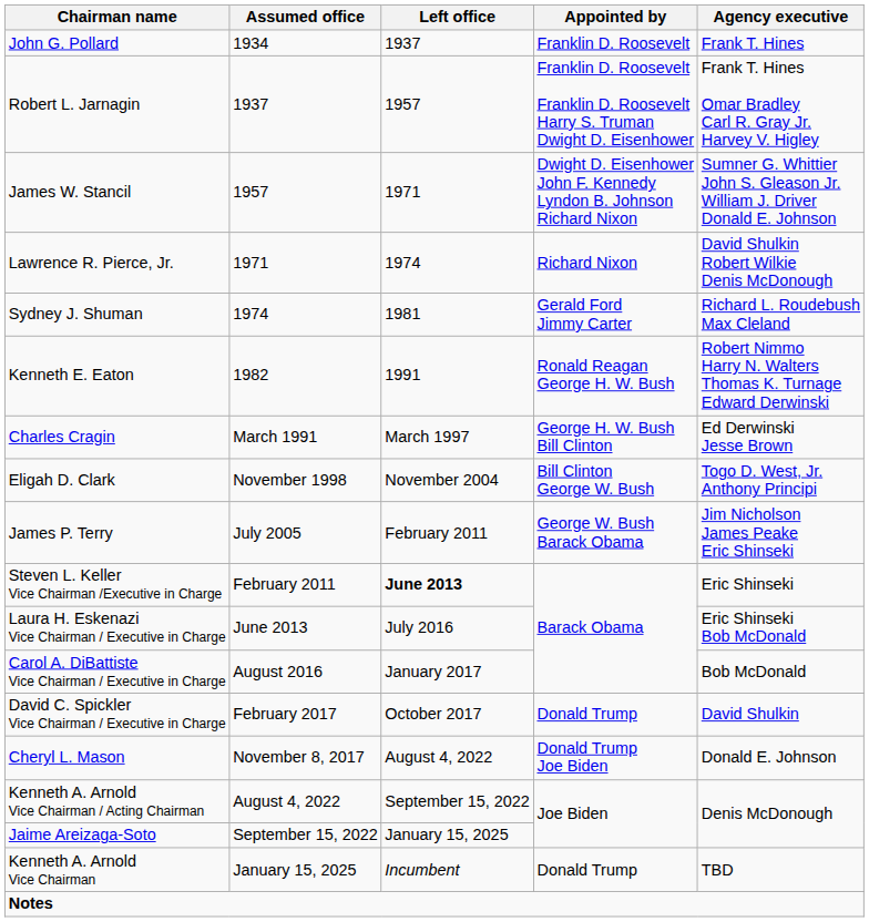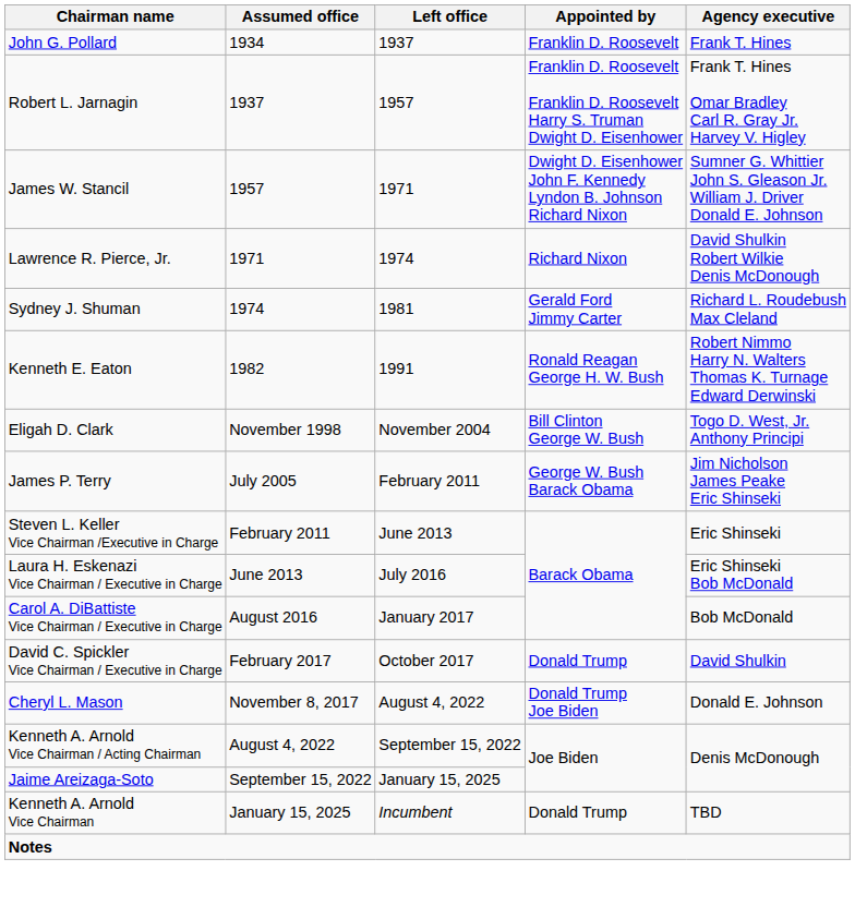- row: Charles Cragin | March 1991 | March 1997 | George H. W. Bush Bill Clinton | Ed Derwinski Jesse Brown
Steven L. Keller Vice Chairman /Executive in Charge | Left office: bold -> normal
